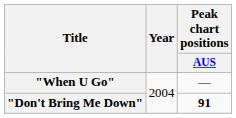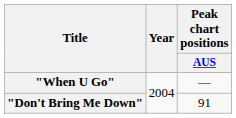"Don't Bring Me Down" | Peak chart positions / AUS: bold -> normal
